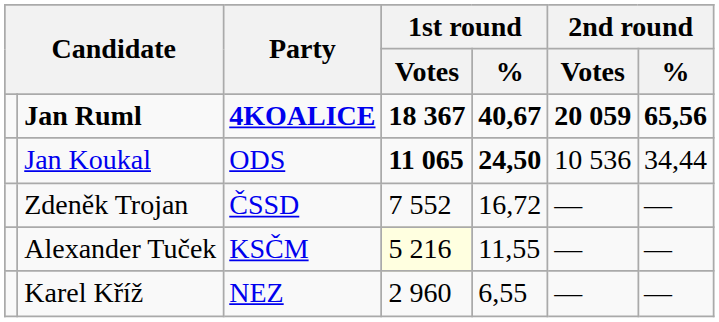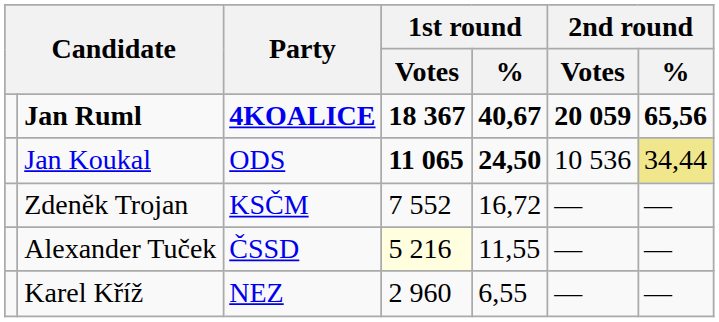Jan Koukal | 2nd round / %: no background -> khaki background
Zdeněk Trojan | Party: ČSSD -> KSČM
Alexander Tuček | Party: KSČM -> ČSSD
